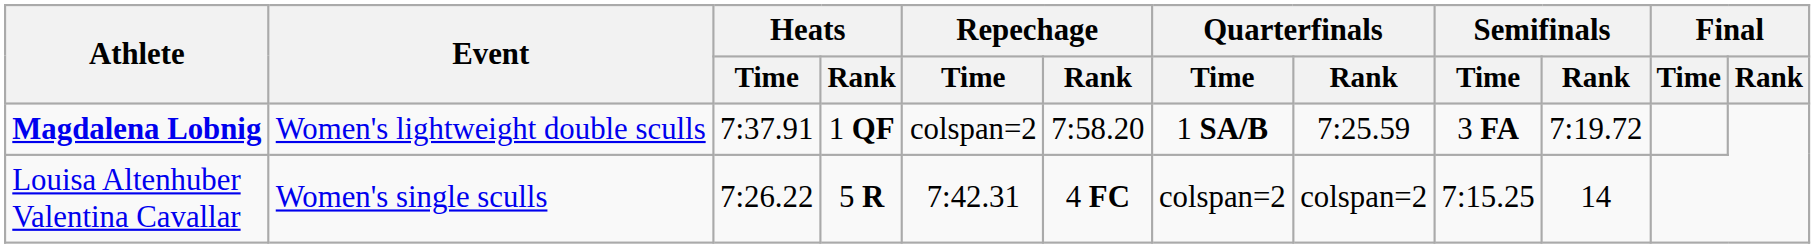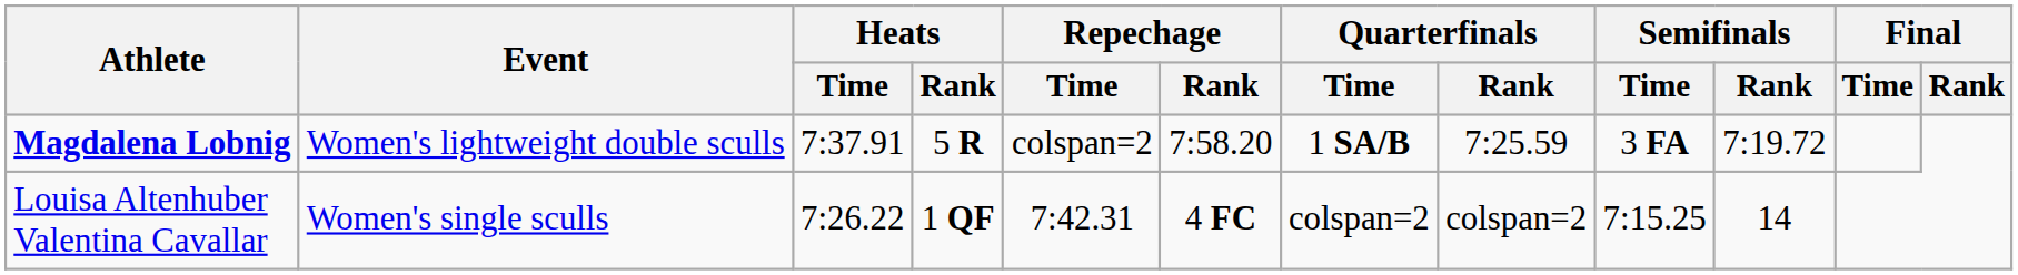Magdalena Lobnig | Heats / Rank: 1 QF -> 5 R
Louisa Altenhuber Valentina Cavallar | Heats / Rank: 5 R -> 1 QF
